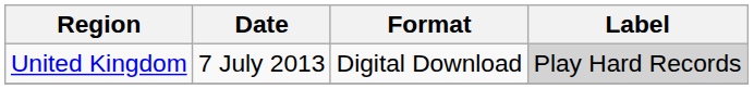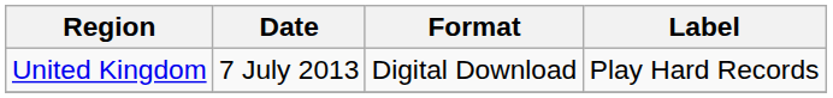United Kingdom | Label: lightgrey background -> no background
